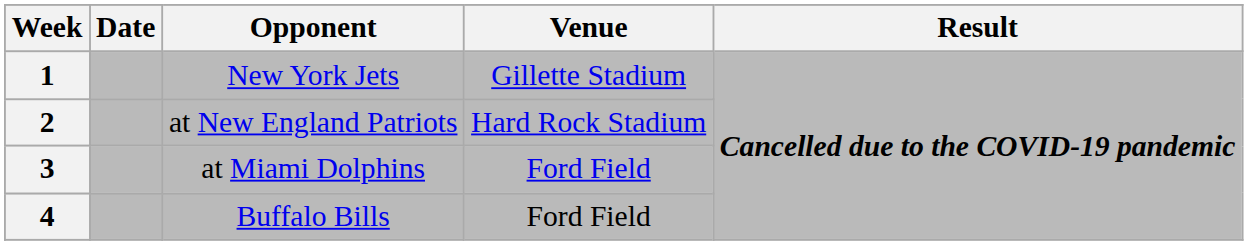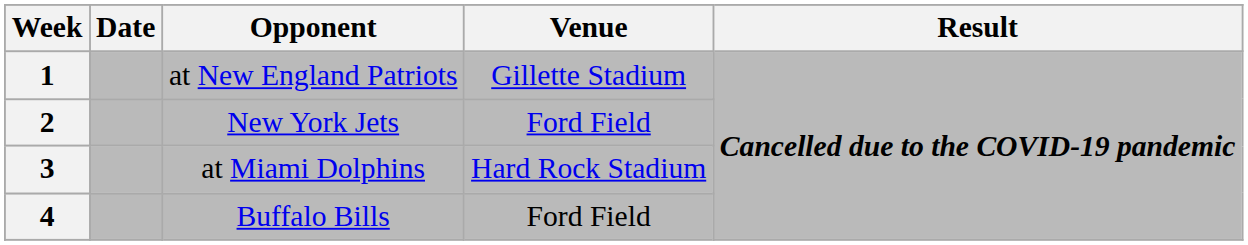1 | Opponent: New York Jets -> at New England Patriots
2 | Opponent: at New England Patriots -> New York Jets
2 | Venue: Hard Rock Stadium -> Ford Field
3 | Venue: Ford Field -> Hard Rock Stadium
